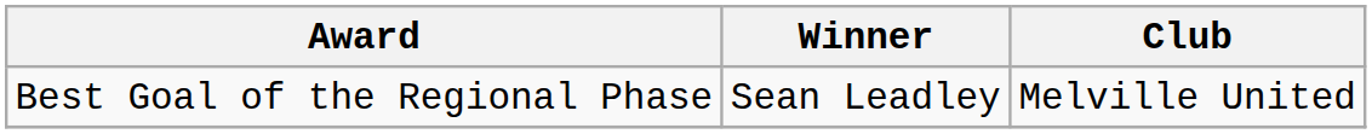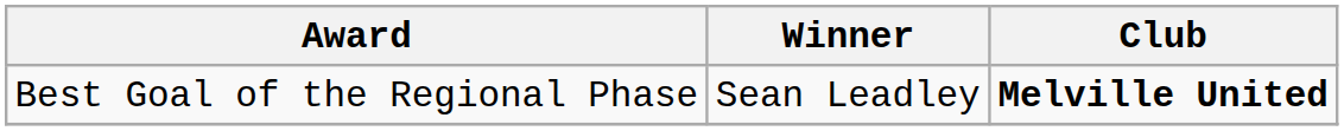Best Goal of the Regional Phase | Club: normal -> bold
